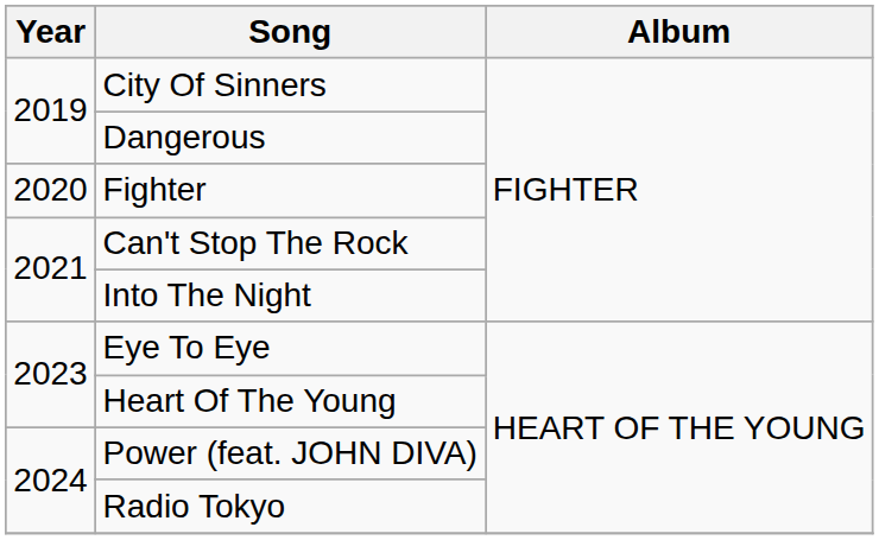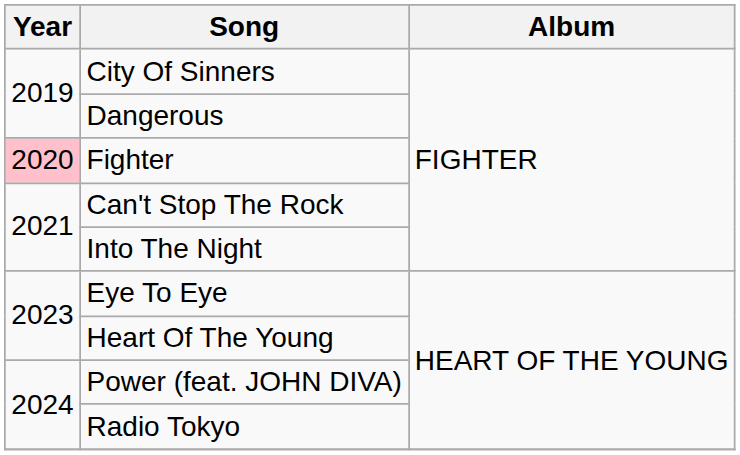Fighter | Year: no background -> pink background
